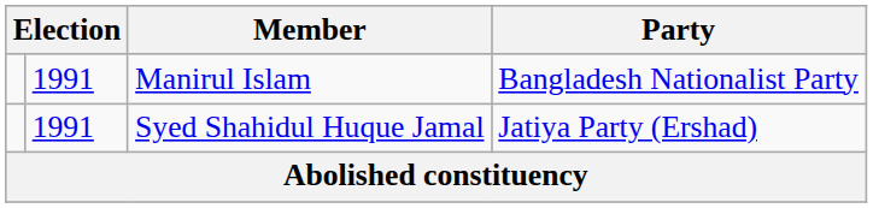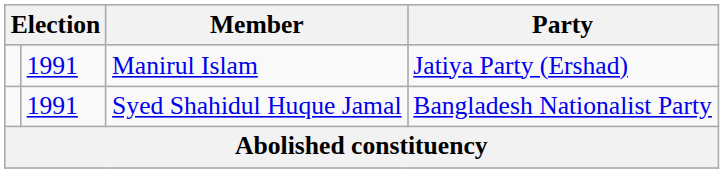Manirul Islam | Party: Bangladesh Nationalist Party -> Jatiya Party (Ershad)
Syed Shahidul Huque Jamal | Party: Jatiya Party (Ershad) -> Bangladesh Nationalist Party
